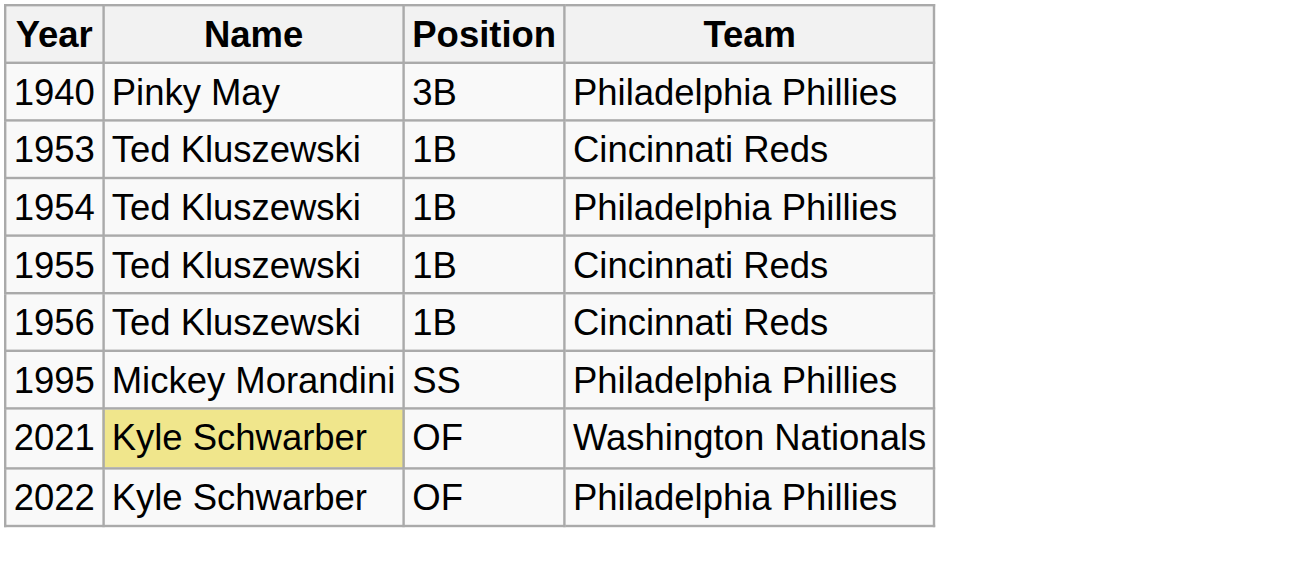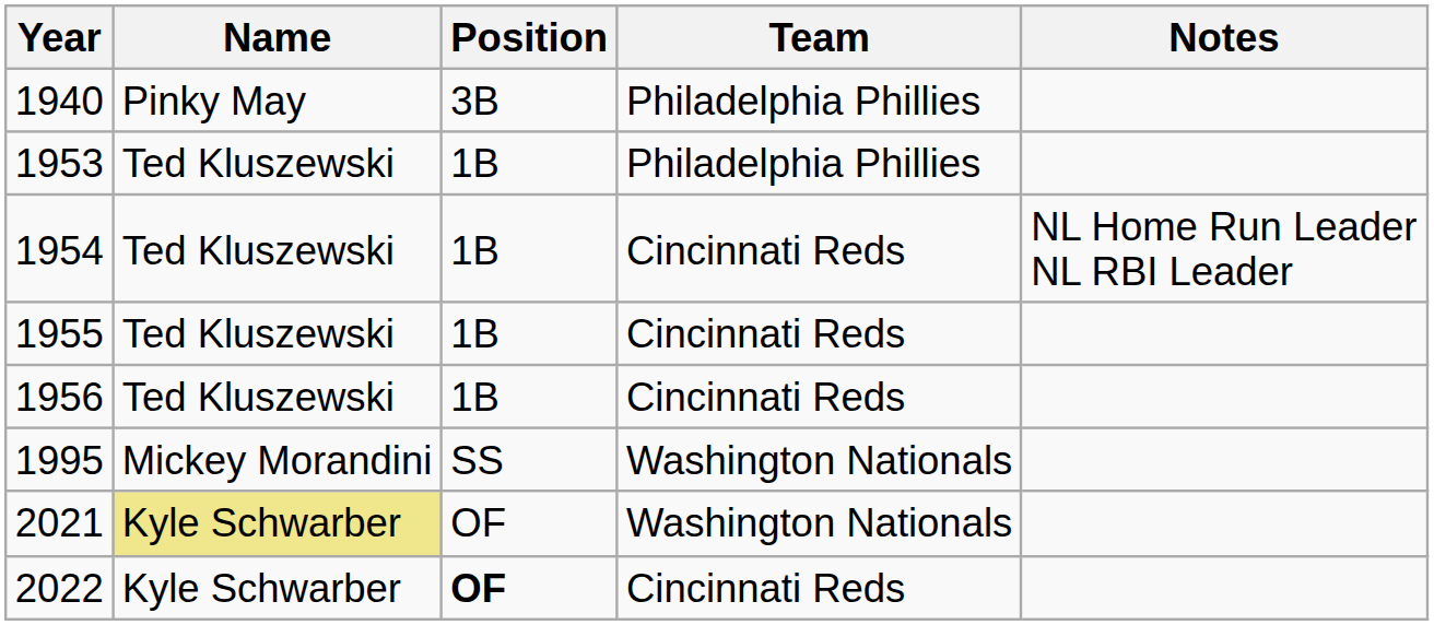+ column: Notes | NL Home Run Leader NL RBI Leader
1953 | Team: Cincinnati Reds -> Philadelphia Phillies
1954 | Team: Philadelphia Phillies -> Cincinnati Reds
1995 | Team: Philadelphia Phillies -> Washington Nationals
2022 | Position: normal -> bold
2022 | Team: Philadelphia Phillies -> Cincinnati Reds
